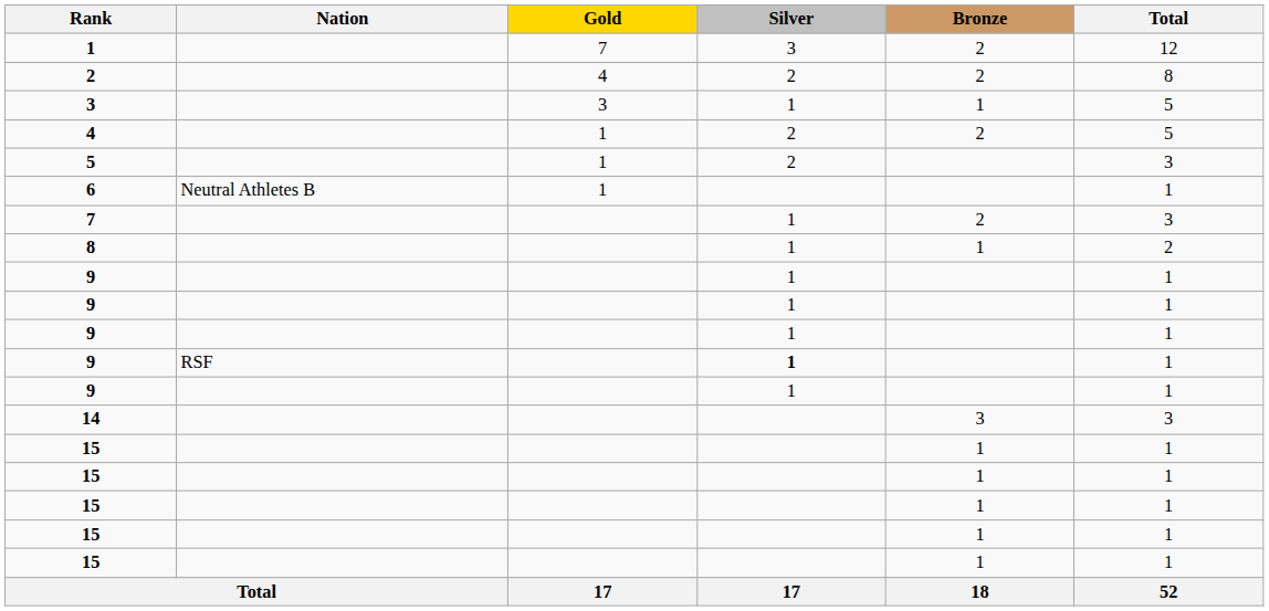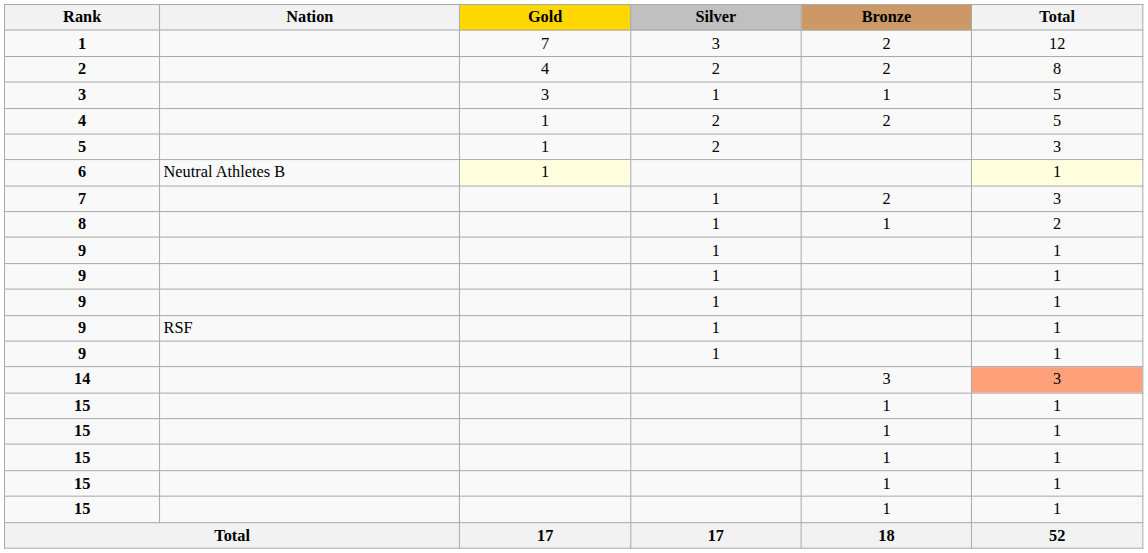6 | Gold: no background -> lightyellow background
6 | Total: no background -> lightyellow background
9 / RSF | Silver: bold -> normal
14 | Total: no background -> lightsalmon background
